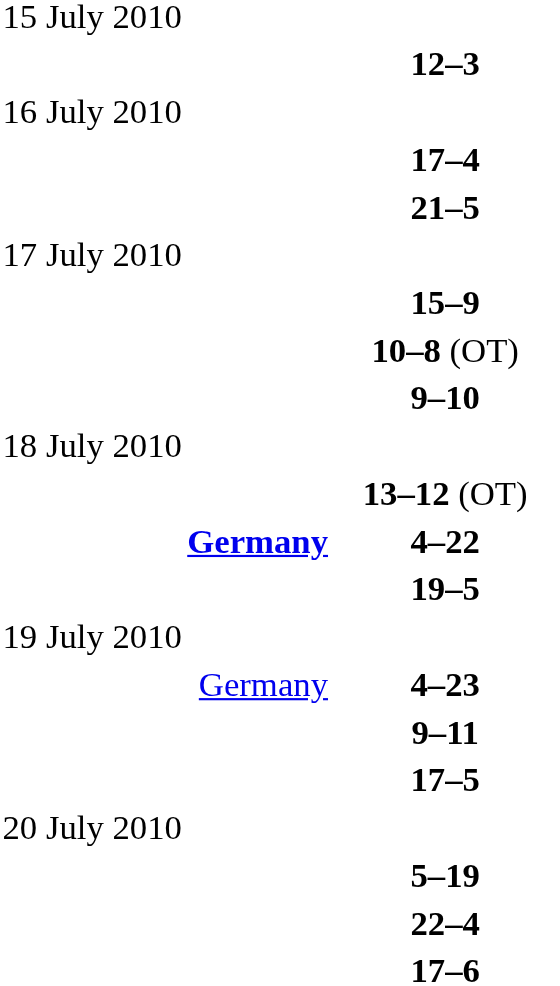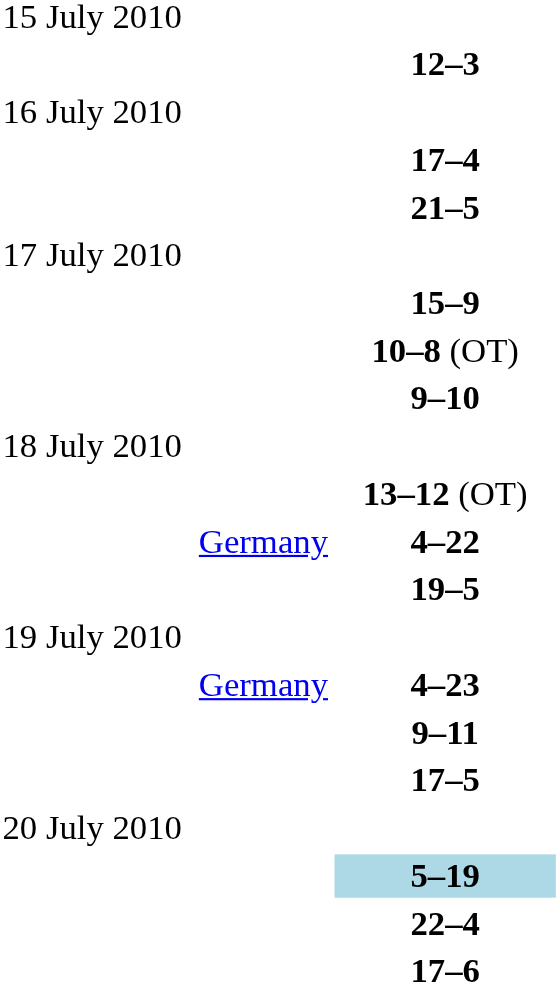4–22 | column 1: bold -> normal
5–19 | column 2: no background -> lightblue background
